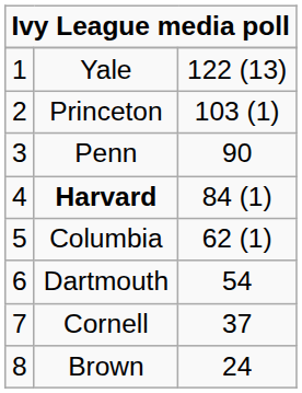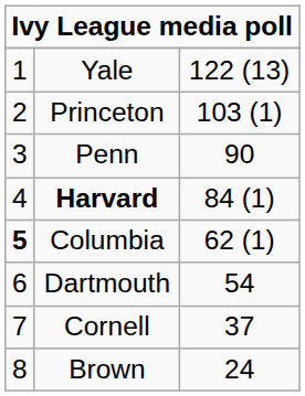Columbia | column 1: normal -> bold
